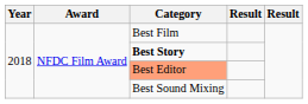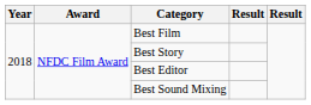Best Story | Category: bold -> normal
Best Editor | Category: lightsalmon background -> no background
